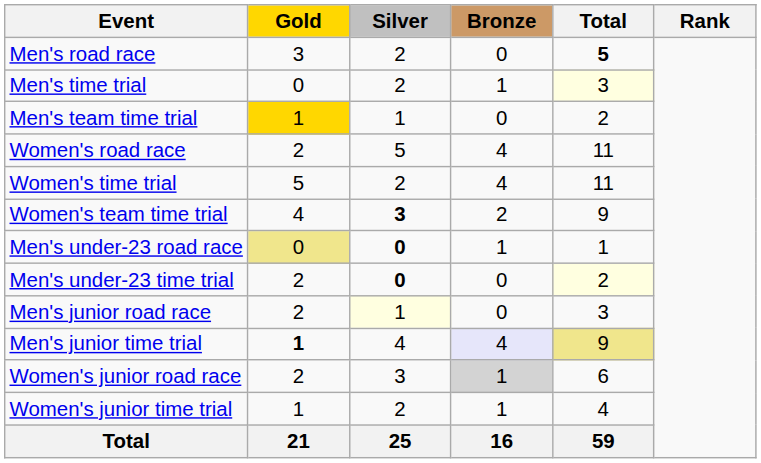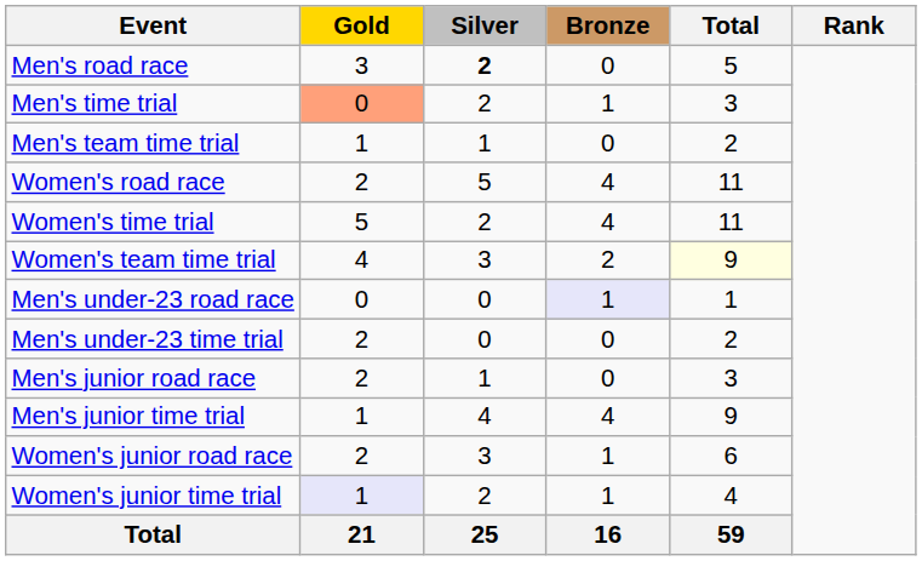Men's road race | Silver: normal -> bold
Men's road race | Total: bold -> normal
Men's time trial | Gold: no background -> lightsalmon background
Men's time trial | Total: lightyellow background -> no background
Men's team time trial | Gold: gold background -> no background
Women's team time trial | Silver: bold -> normal
Women's team time trial | Total: no background -> lightyellow background
Men's under-23 road race | Gold: khaki background -> no background
Men's under-23 road race | Silver: bold -> normal
Men's under-23 road race | Bronze: no background -> lavender background
Men's under-23 time trial | Silver: bold -> normal
Men's under-23 time trial | Total: lightyellow background -> no background
Men's junior road race | Silver: lightyellow background -> no background
Men's junior time trial | Gold: bold -> normal
Men's junior time trial | Bronze: lavender background -> no background
Men's junior time trial | Total: khaki background -> no background
Women's junior road race | Bronze: lightgrey background -> no background
Women's junior time trial | Gold: no background -> lavender background
